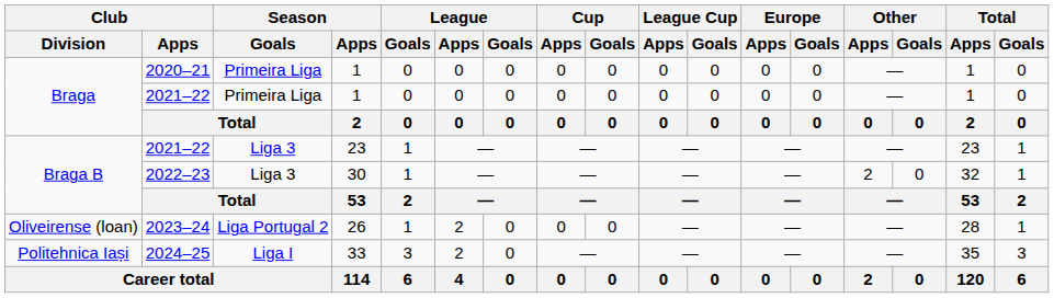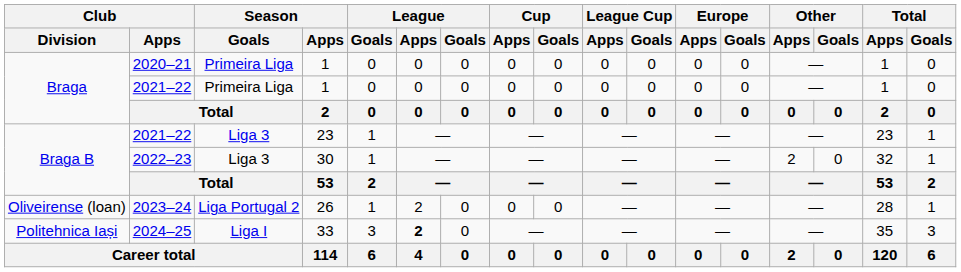2024–25 | League / Apps: normal -> bold
